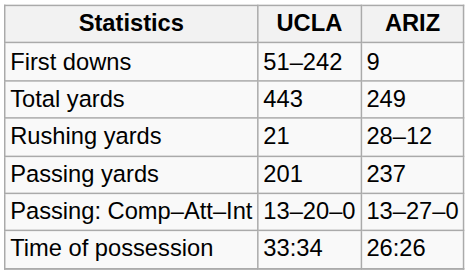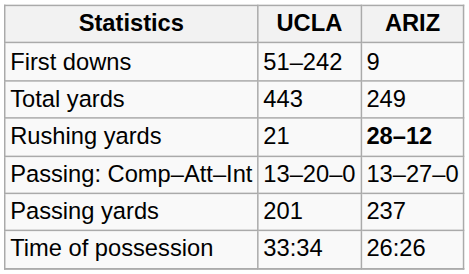Rushing yards | ARIZ: normal -> bold
rows swapped: Passing yards <-> Passing: Comp–Att–Int
